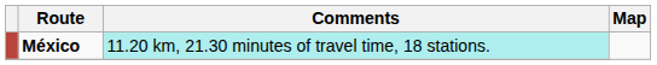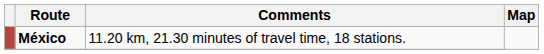México | Comments: paleturquoise background -> no background
